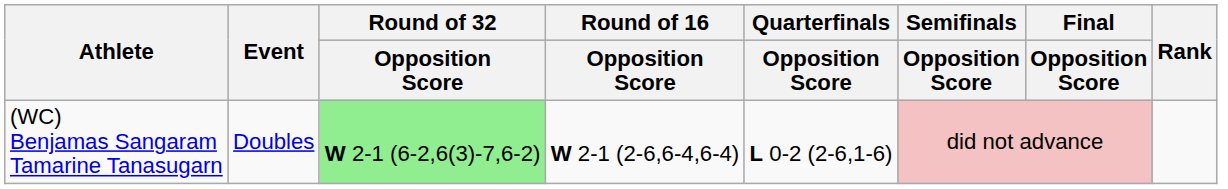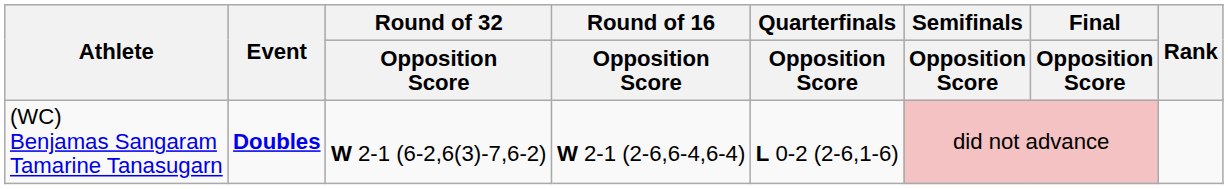(WC) Benjamas Sangaram Tamarine Tanasugarn | Event: normal -> bold
(WC) Benjamas Sangaram Tamarine Tanasugarn | Round of 32 / Opposition Score: lightgreen background -> no background
